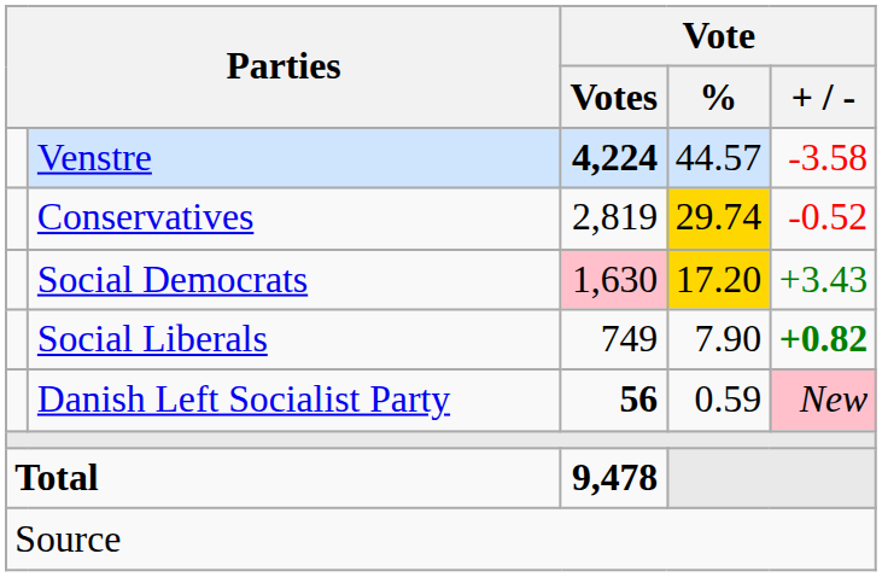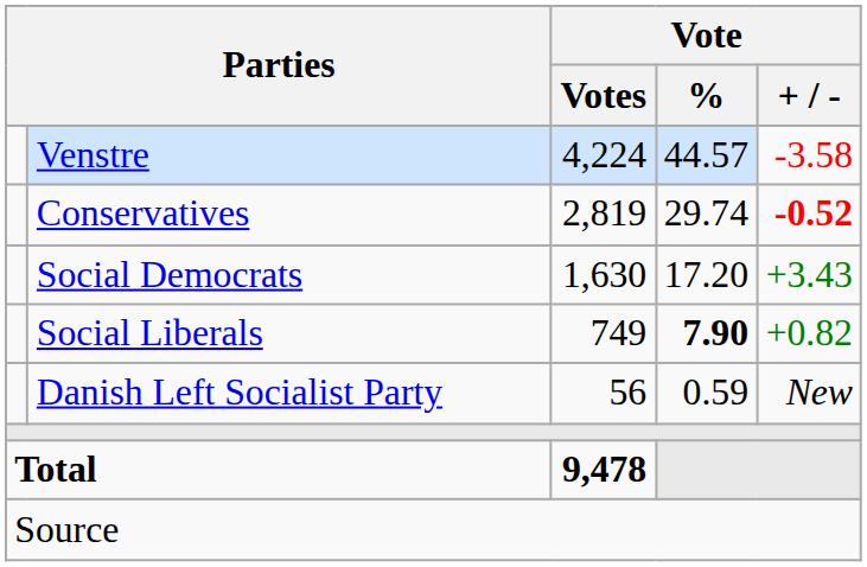Venstre | Vote / Votes: bold -> normal
Conservatives | Vote / %: gold background -> no background
Conservatives | Vote / + / -: normal -> bold
Social Democrats | Vote / Votes: pink background -> no background
Social Democrats | Vote / %: gold background -> no background
Social Liberals | Vote / %: normal -> bold
Social Liberals | Vote / + / -: bold -> normal
Danish Left Socialist Party | Vote / Votes: bold -> normal
Danish Left Socialist Party | Vote / + / -: pink background -> no background
